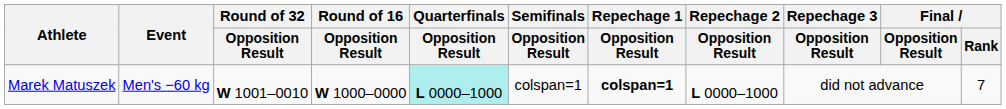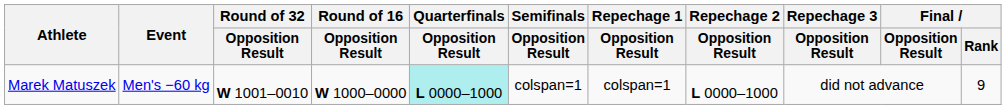Marek Matuszek | Repechage 1 / Opposition Result: bold -> normal
Marek Matuszek | Final / Rank: 7 -> 9
